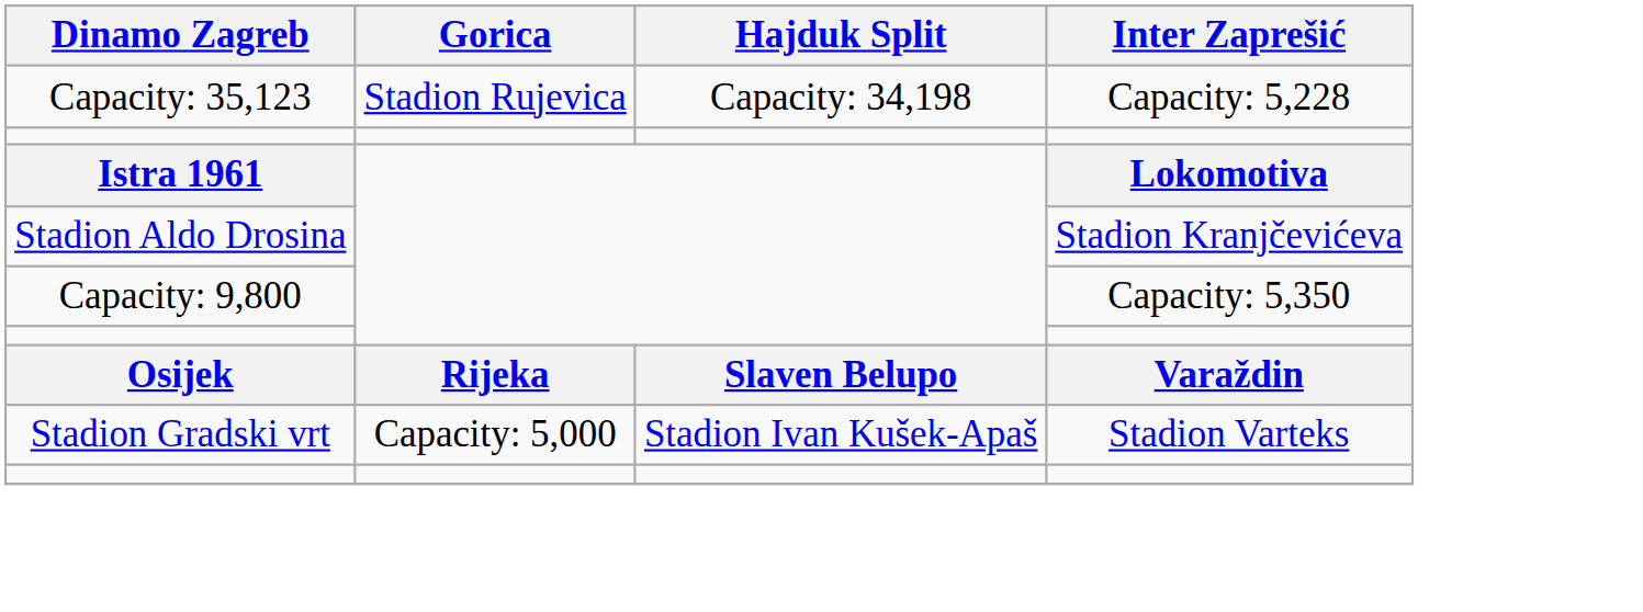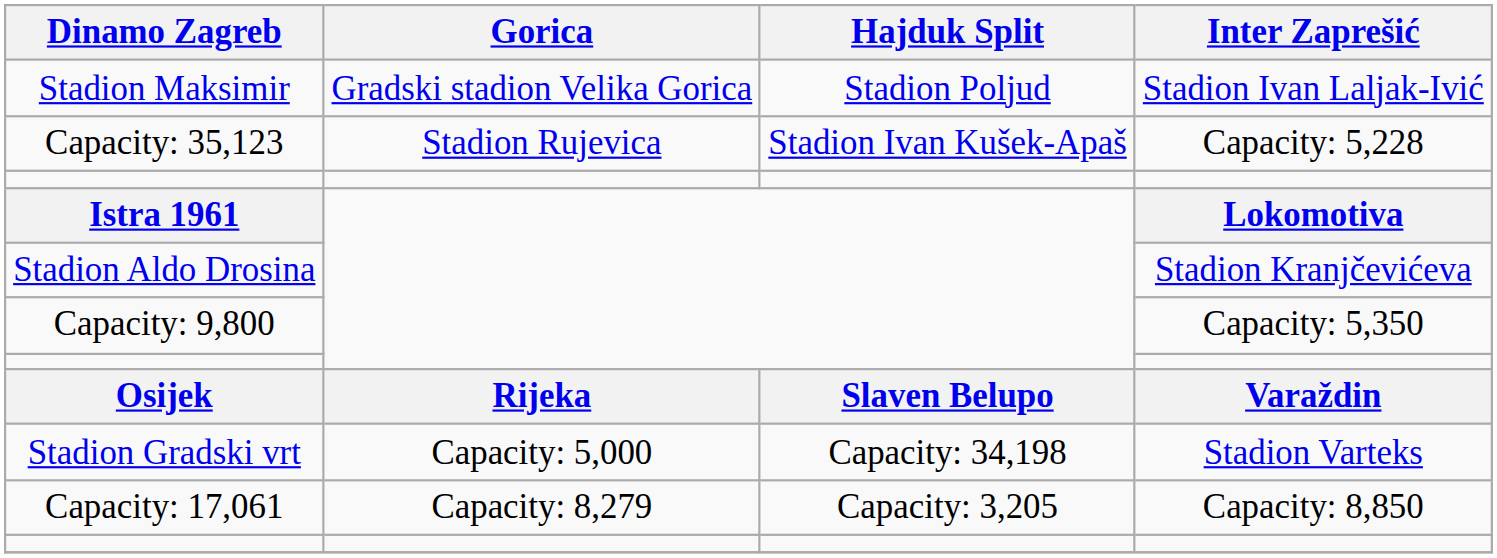+ row: Stadion Maksimir | Gradski stadion Velika Gorica | Stadion Poljud | Stadion Ivan Laljak-Ivić
Capacity: 35,123 | Hajduk Split: Capacity: 34,198 -> Stadion Ivan Kušek-Apaš
Stadion Gradski vrt | Hajduk Split: Stadion Ivan Kušek-Apaš -> Capacity: 34,198
+ row: Capacity: 17,061 | Capacity: 8,279 | Capacity: 3,205 | Capacity: 8,850
